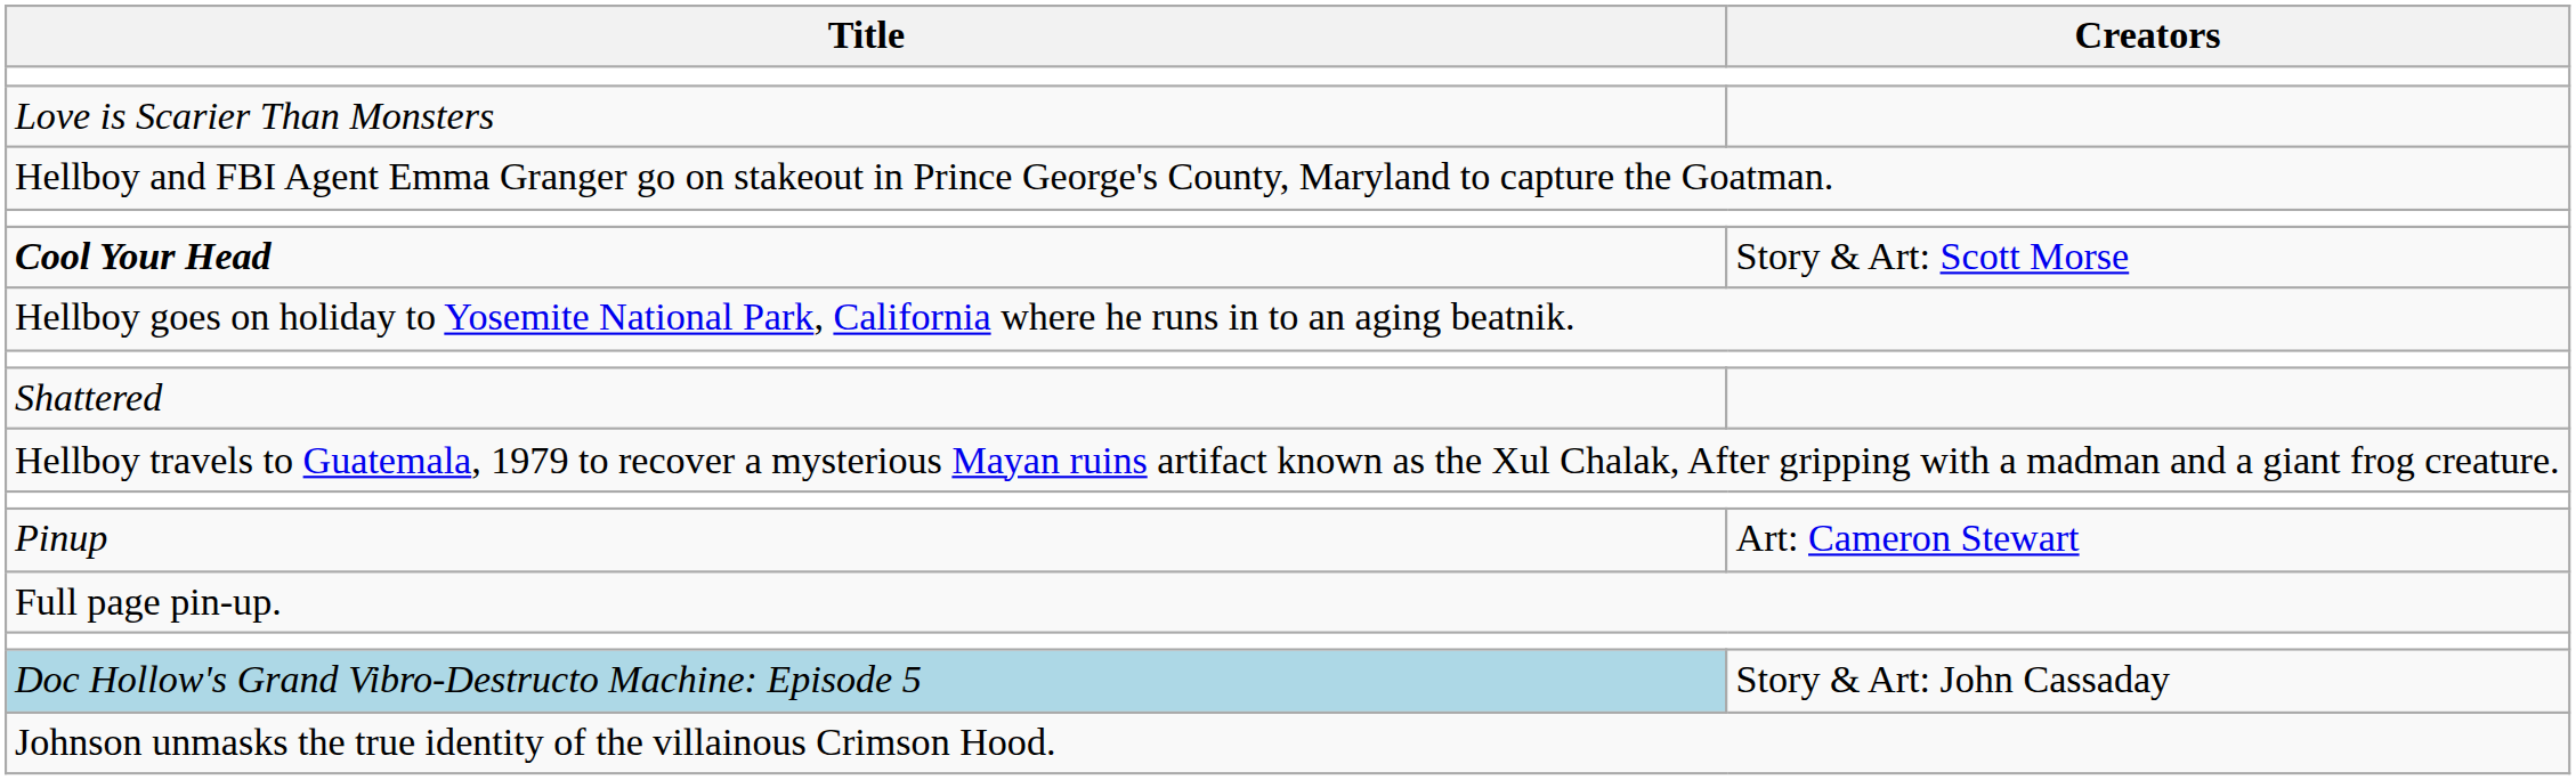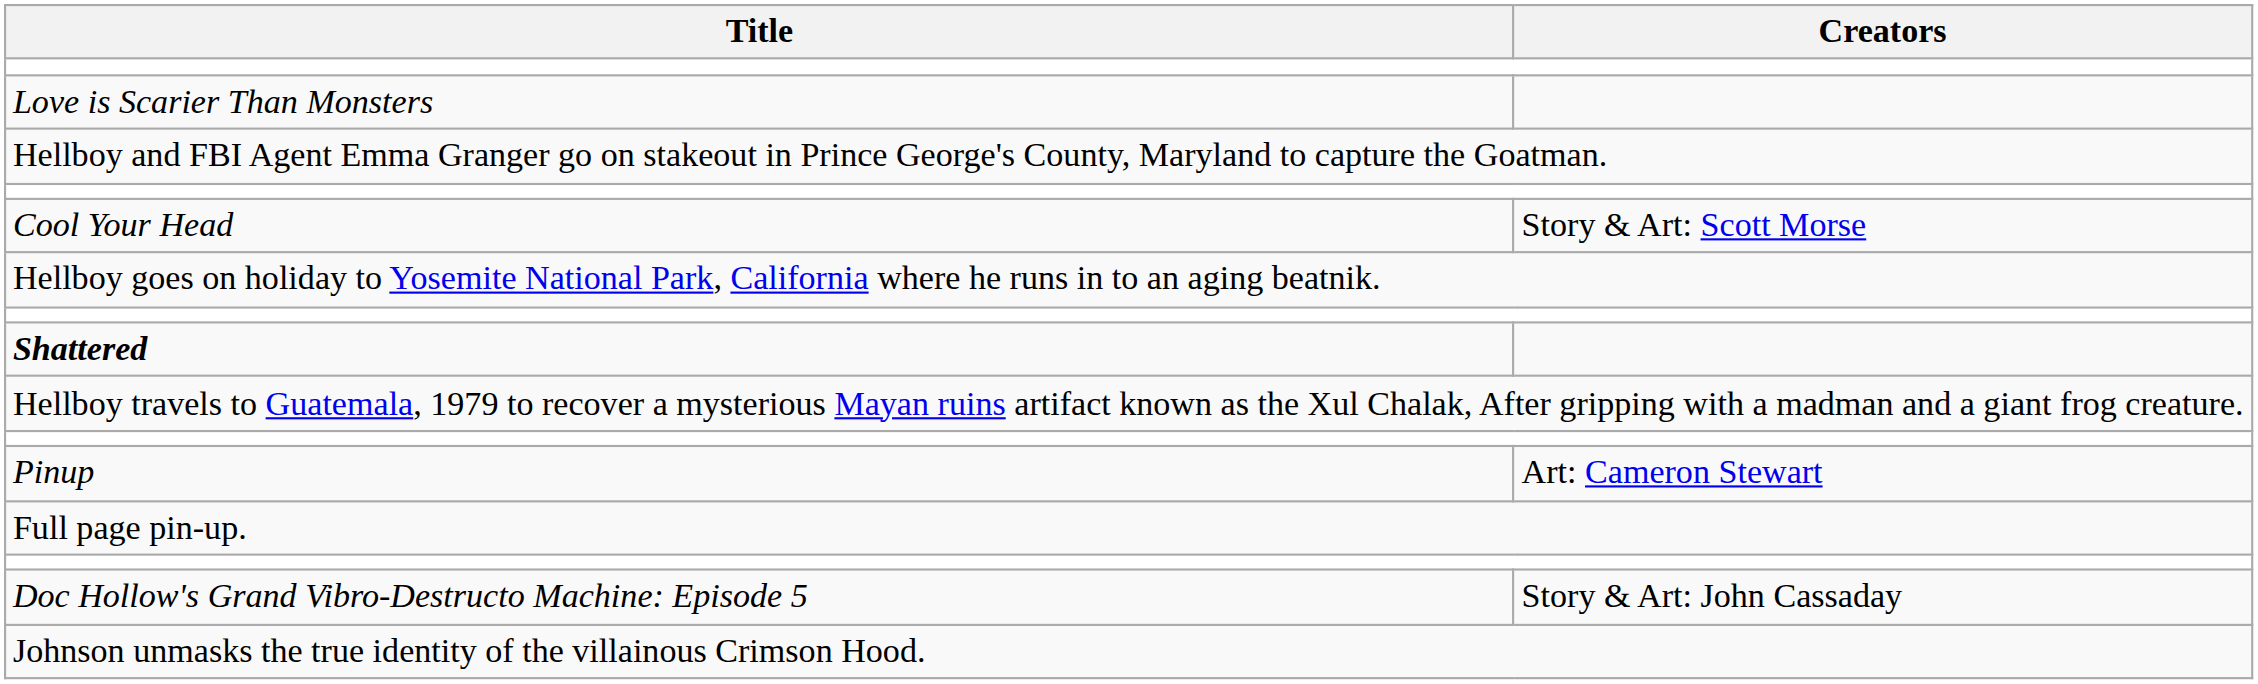Cool Your Head | Title: bold -> normal
Shattered | Title: normal -> bold
Doc Hollow's Grand Vibro-Destructo Machine: Episode 5 | Title: lightblue background -> no background
